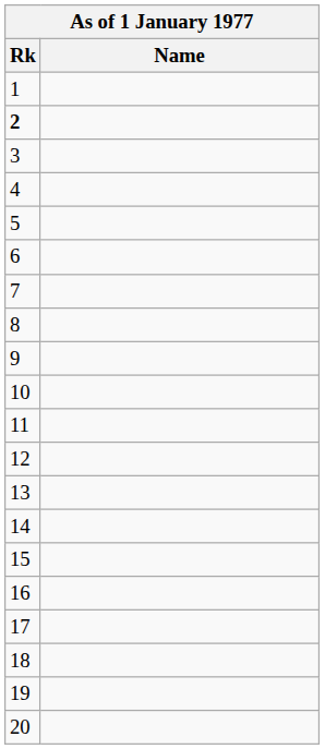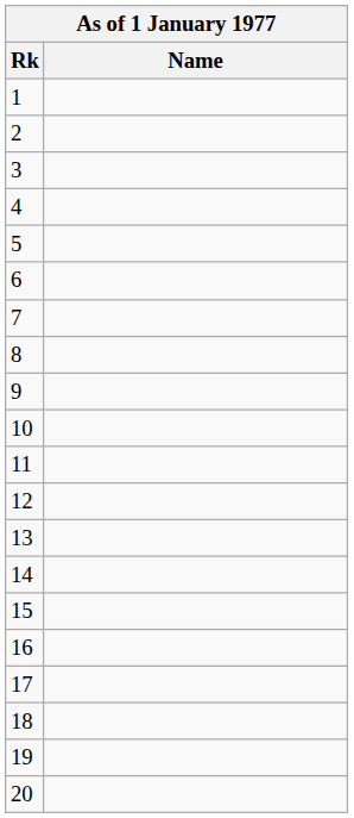2 | Rk: bold -> normal
